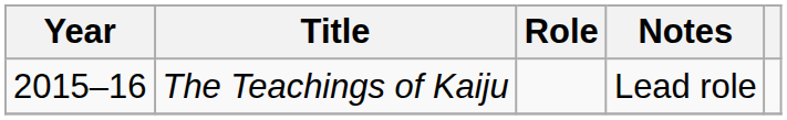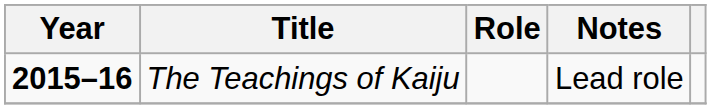The Teachings of Kaiju | Year: normal -> bold
